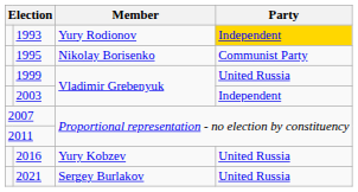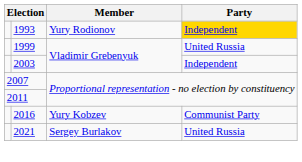- row: 1995 | Nikolay Borisenko | Communist Party
2016 | Party: United Russia -> Communist Party
